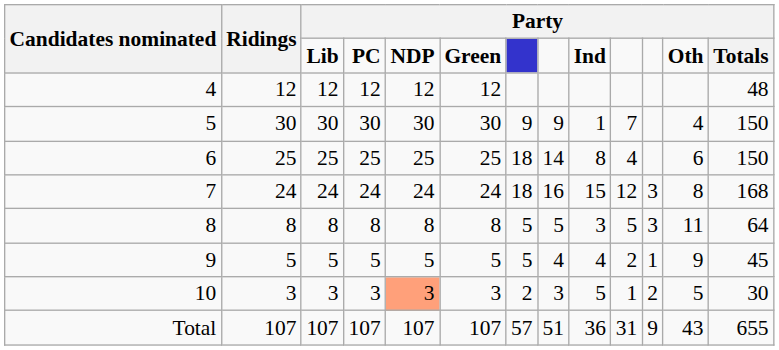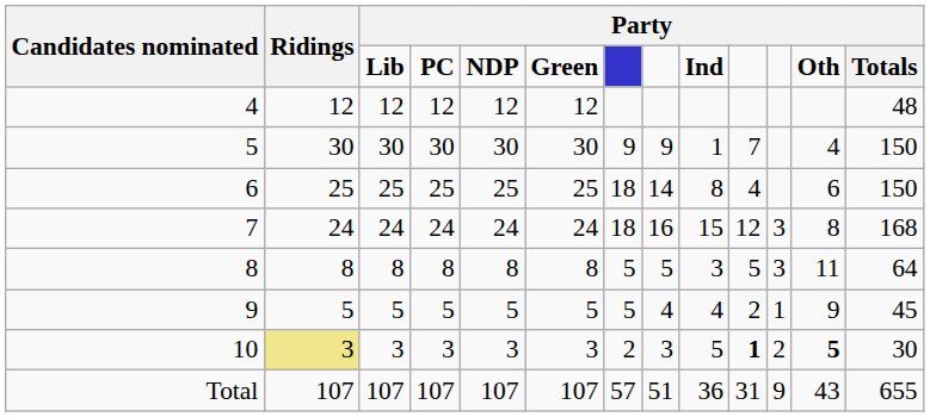10 | Ridings: no background -> khaki background
10 | column 5: lightsalmon background -> no background
10 | column 10: normal -> bold
10 | column 12: normal -> bold
